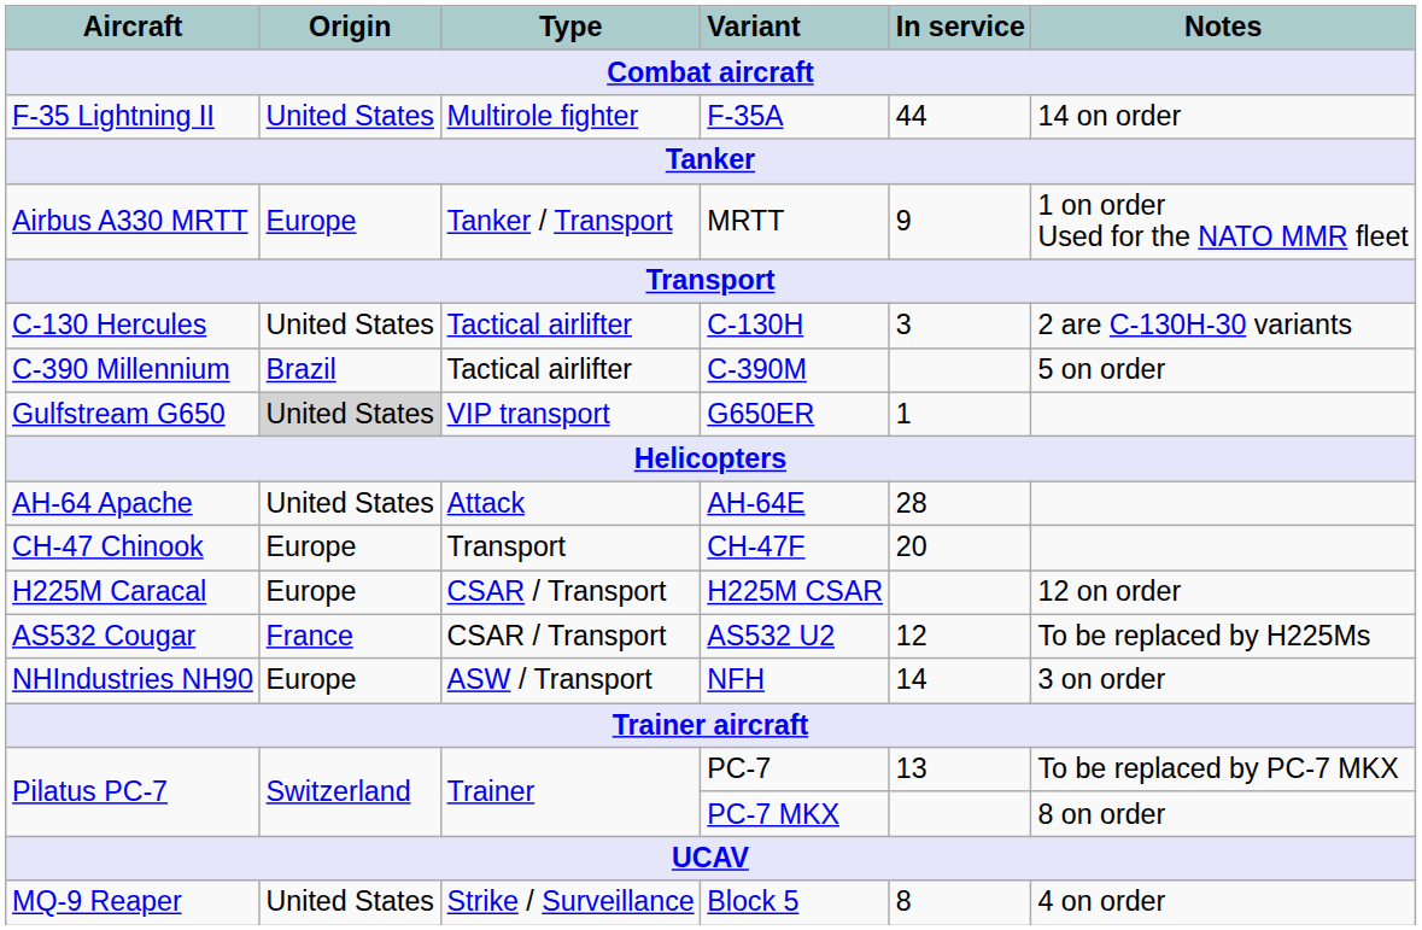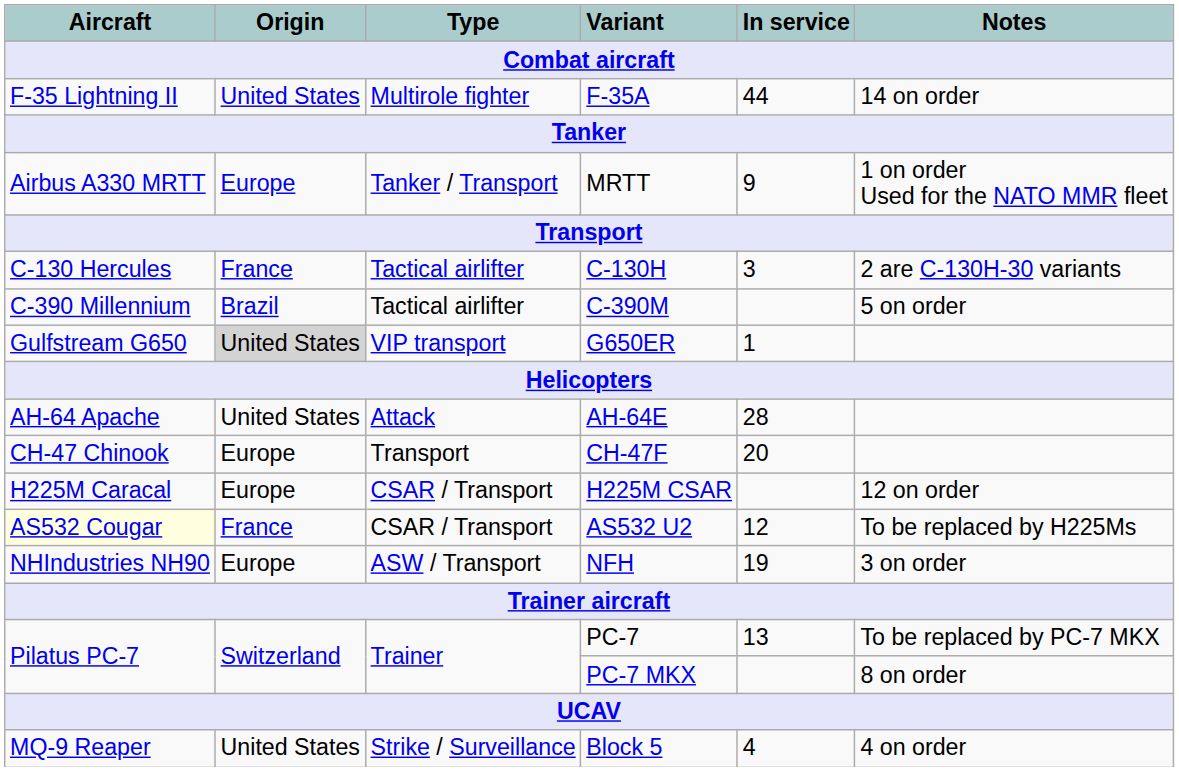C-130H | Origin: United States -> France
AS532 U2 | Aircraft: no background -> lightyellow background
NFH | In service: 14 -> 19
Block 5 | In service: 8 -> 4
